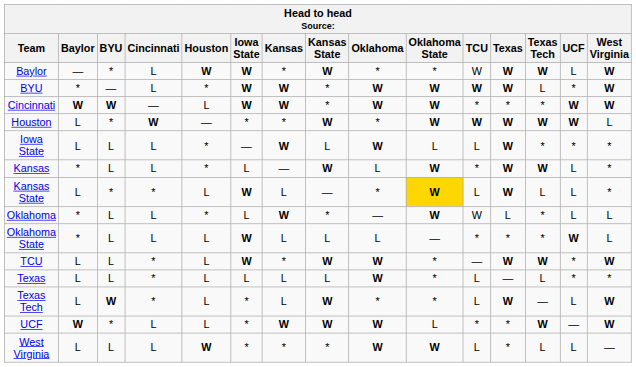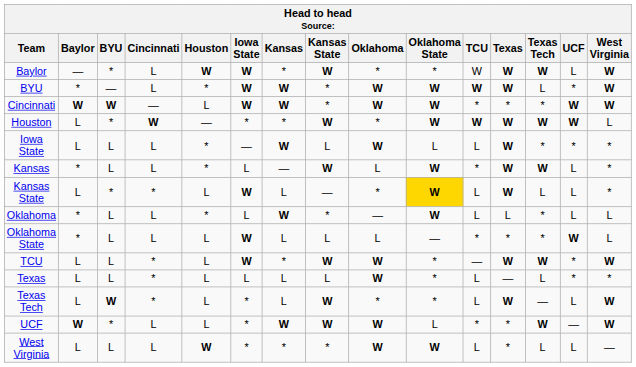row 10 | TCU: W -> L
